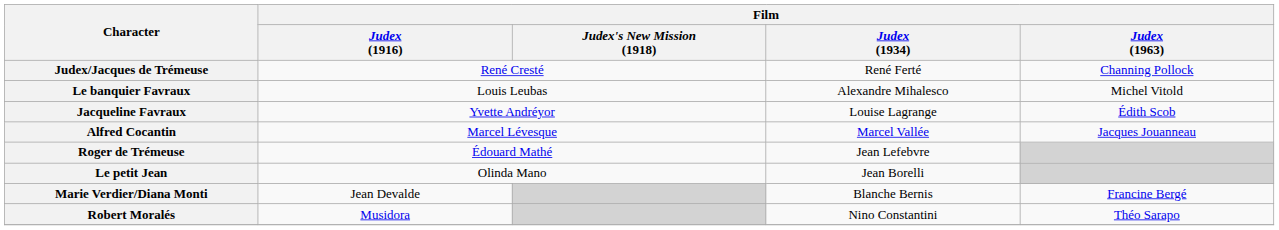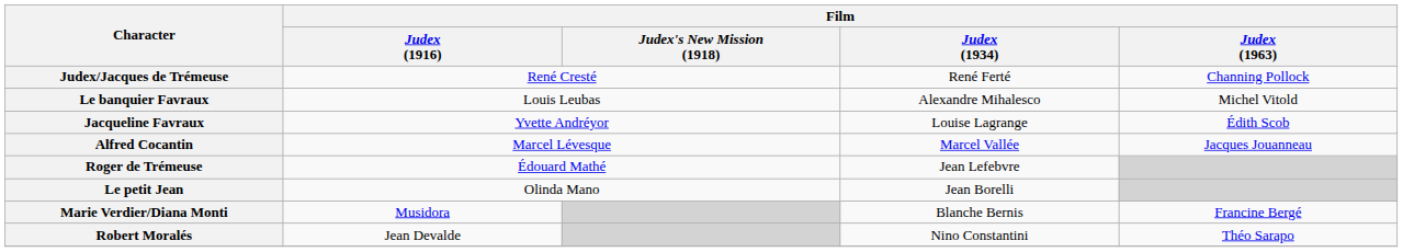Marie Verdier/Diana Monti | Film / Judex (1916): Jean Devalde -> Musidora
Robert Moralés | Film / Judex (1916): Musidora -> Jean Devalde
